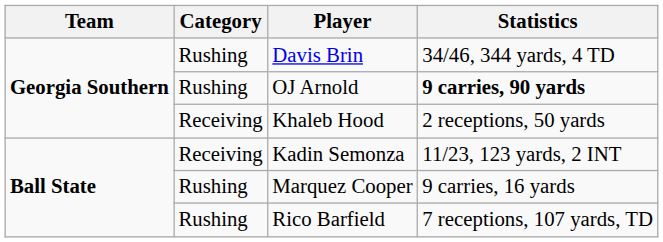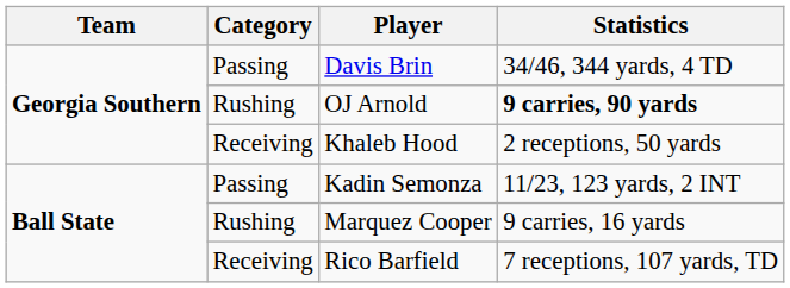Davis Brin | Category: Rushing -> Passing
Kadin Semonza | Category: Receiving -> Passing
Rico Barfield | Category: Rushing -> Receiving
